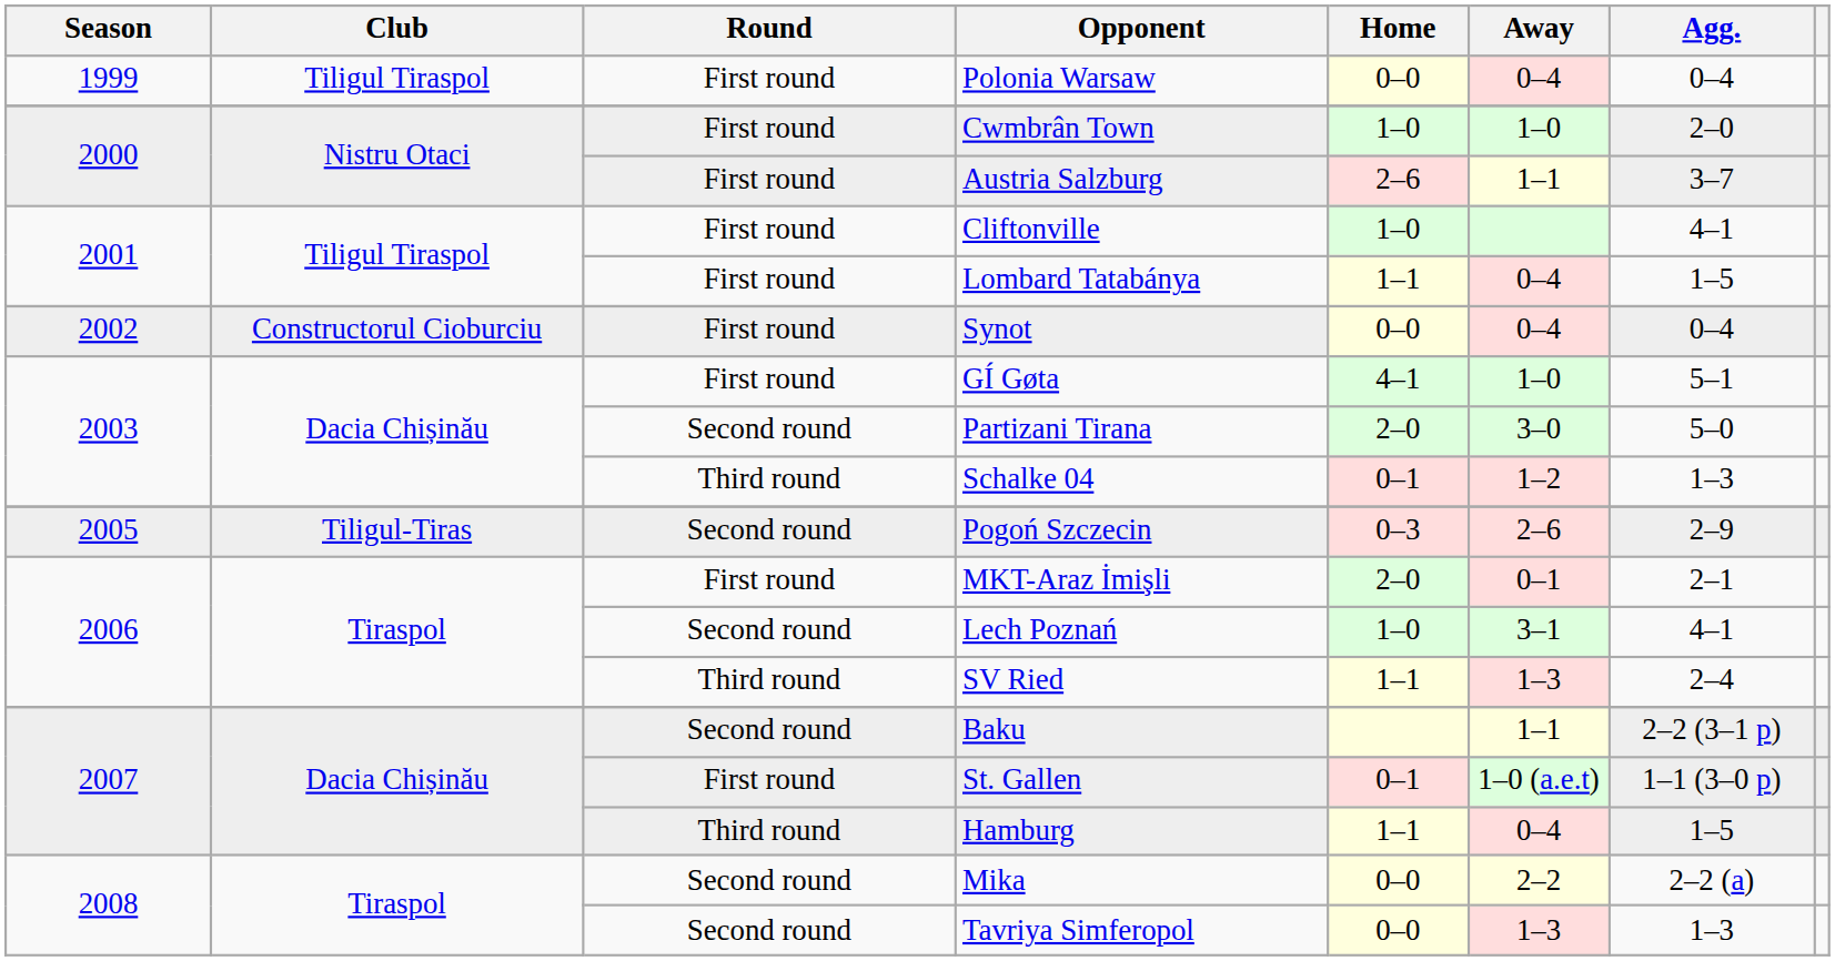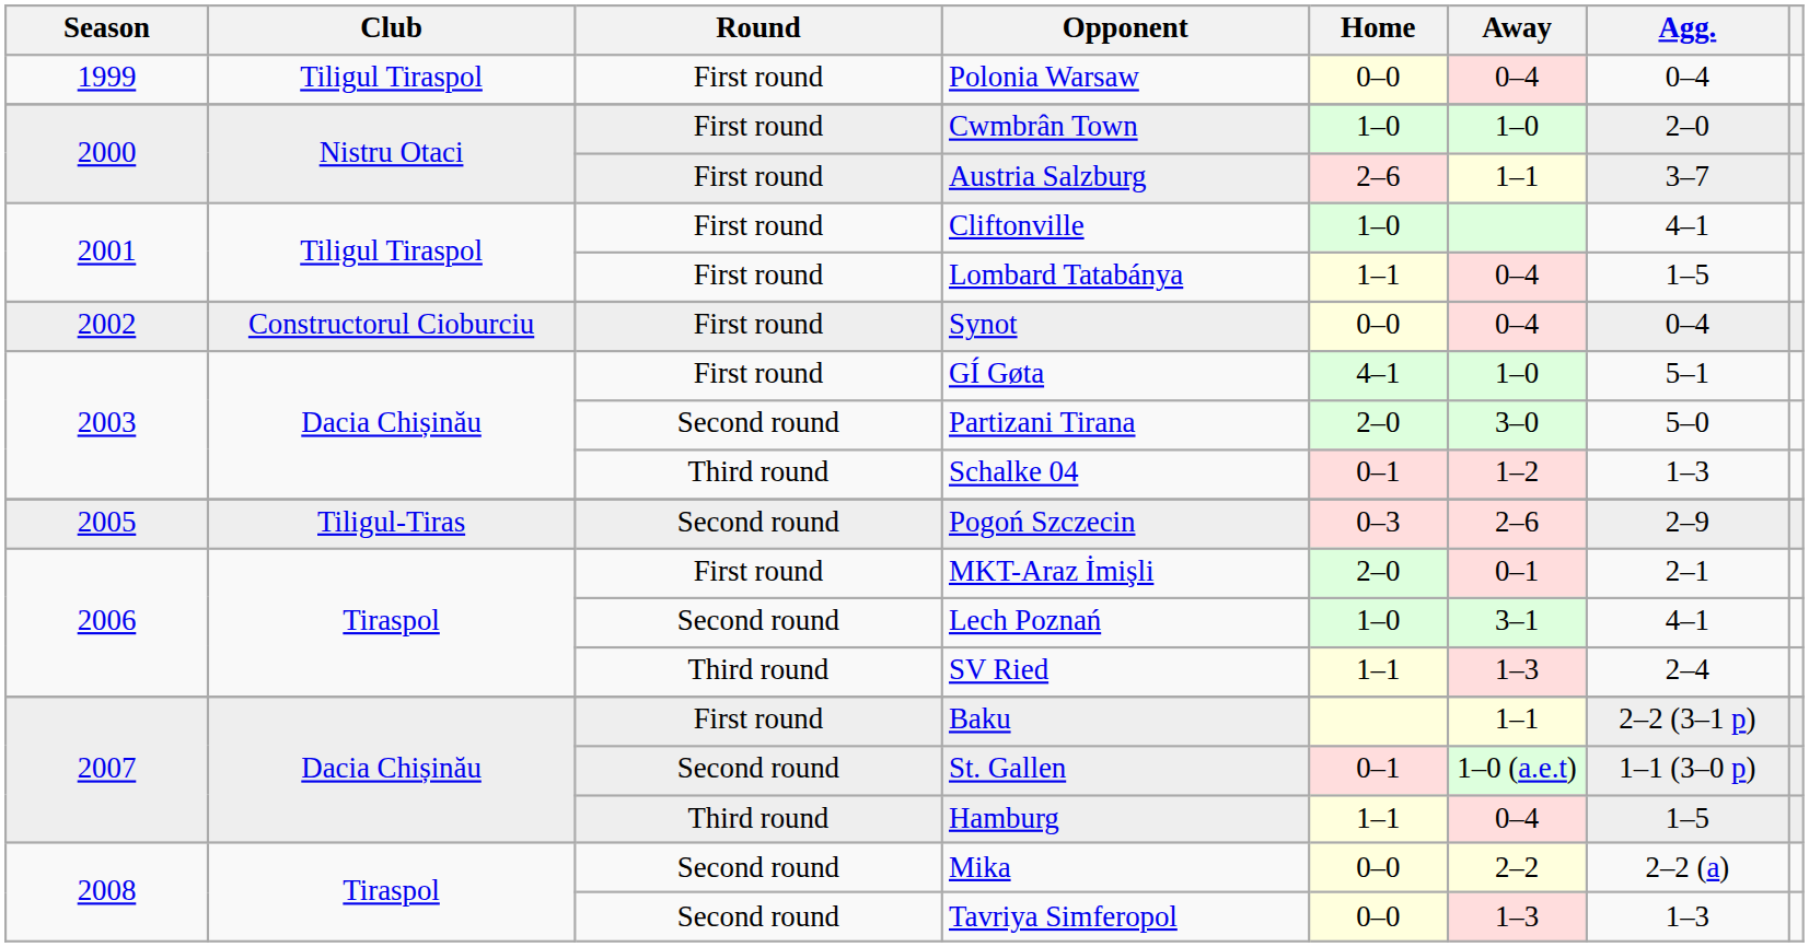Baku | Round: Second round -> First round
St. Gallen | Round: First round -> Second round
